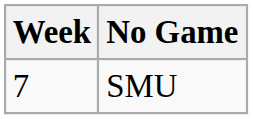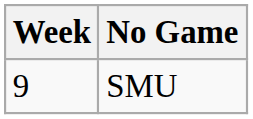SMU | Week: 7 -> 9
